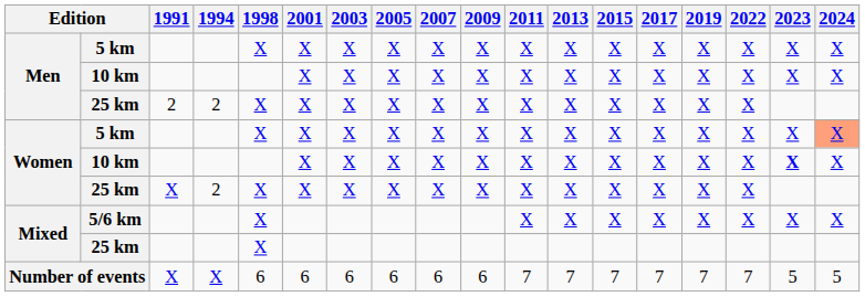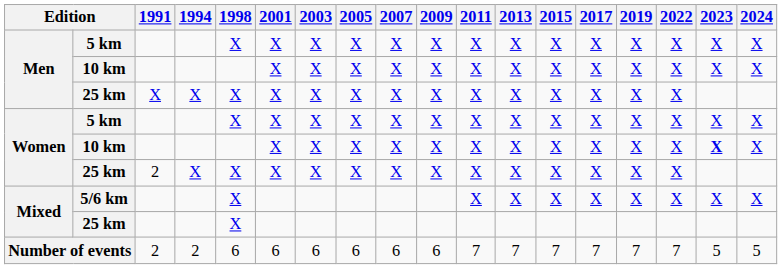Men / 25 km | 1991: 2 -> X
Men / 25 km | 1994: 2 -> X
Women / 5 km | 2024: lightsalmon background -> no background
Women / 25 km | 1991: X -> 2
Women / 25 km | 1994: 2 -> X
Number of events | 1991: X -> 2
Number of events | 1994: X -> 2
